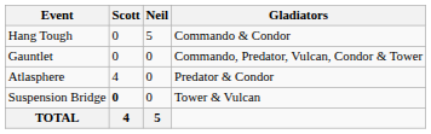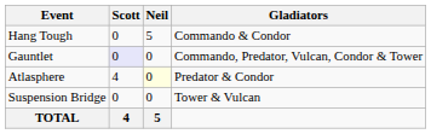Gauntlet | Scott: no background -> lavender background
Atlasphere | Neil: no background -> lightyellow background
Suspension Bridge | Scott: bold -> normal
